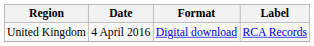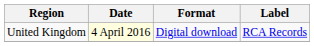United Kingdom | Date: no background -> lightyellow background
